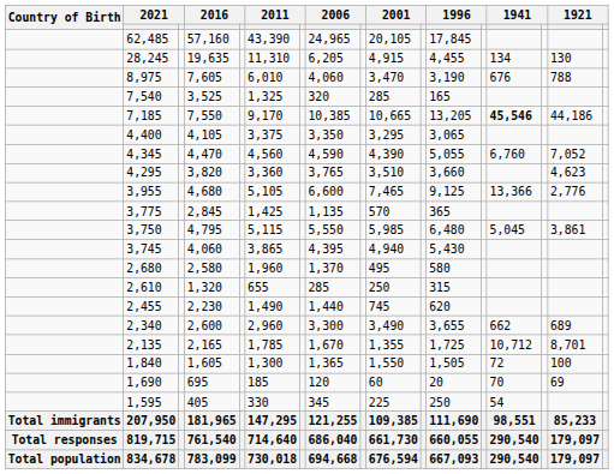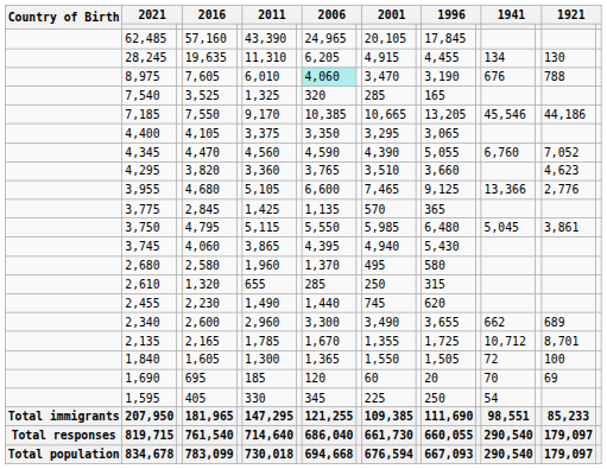8,975 | column 8: no background -> paleturquoise background
7,185 | column 14: bold -> normal
